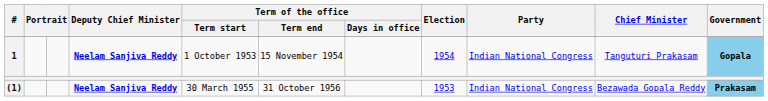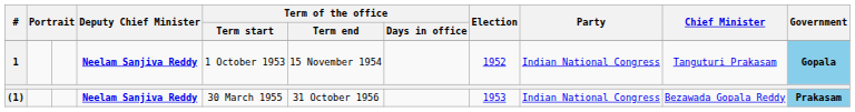1 | Election: 1954 -> 1952
